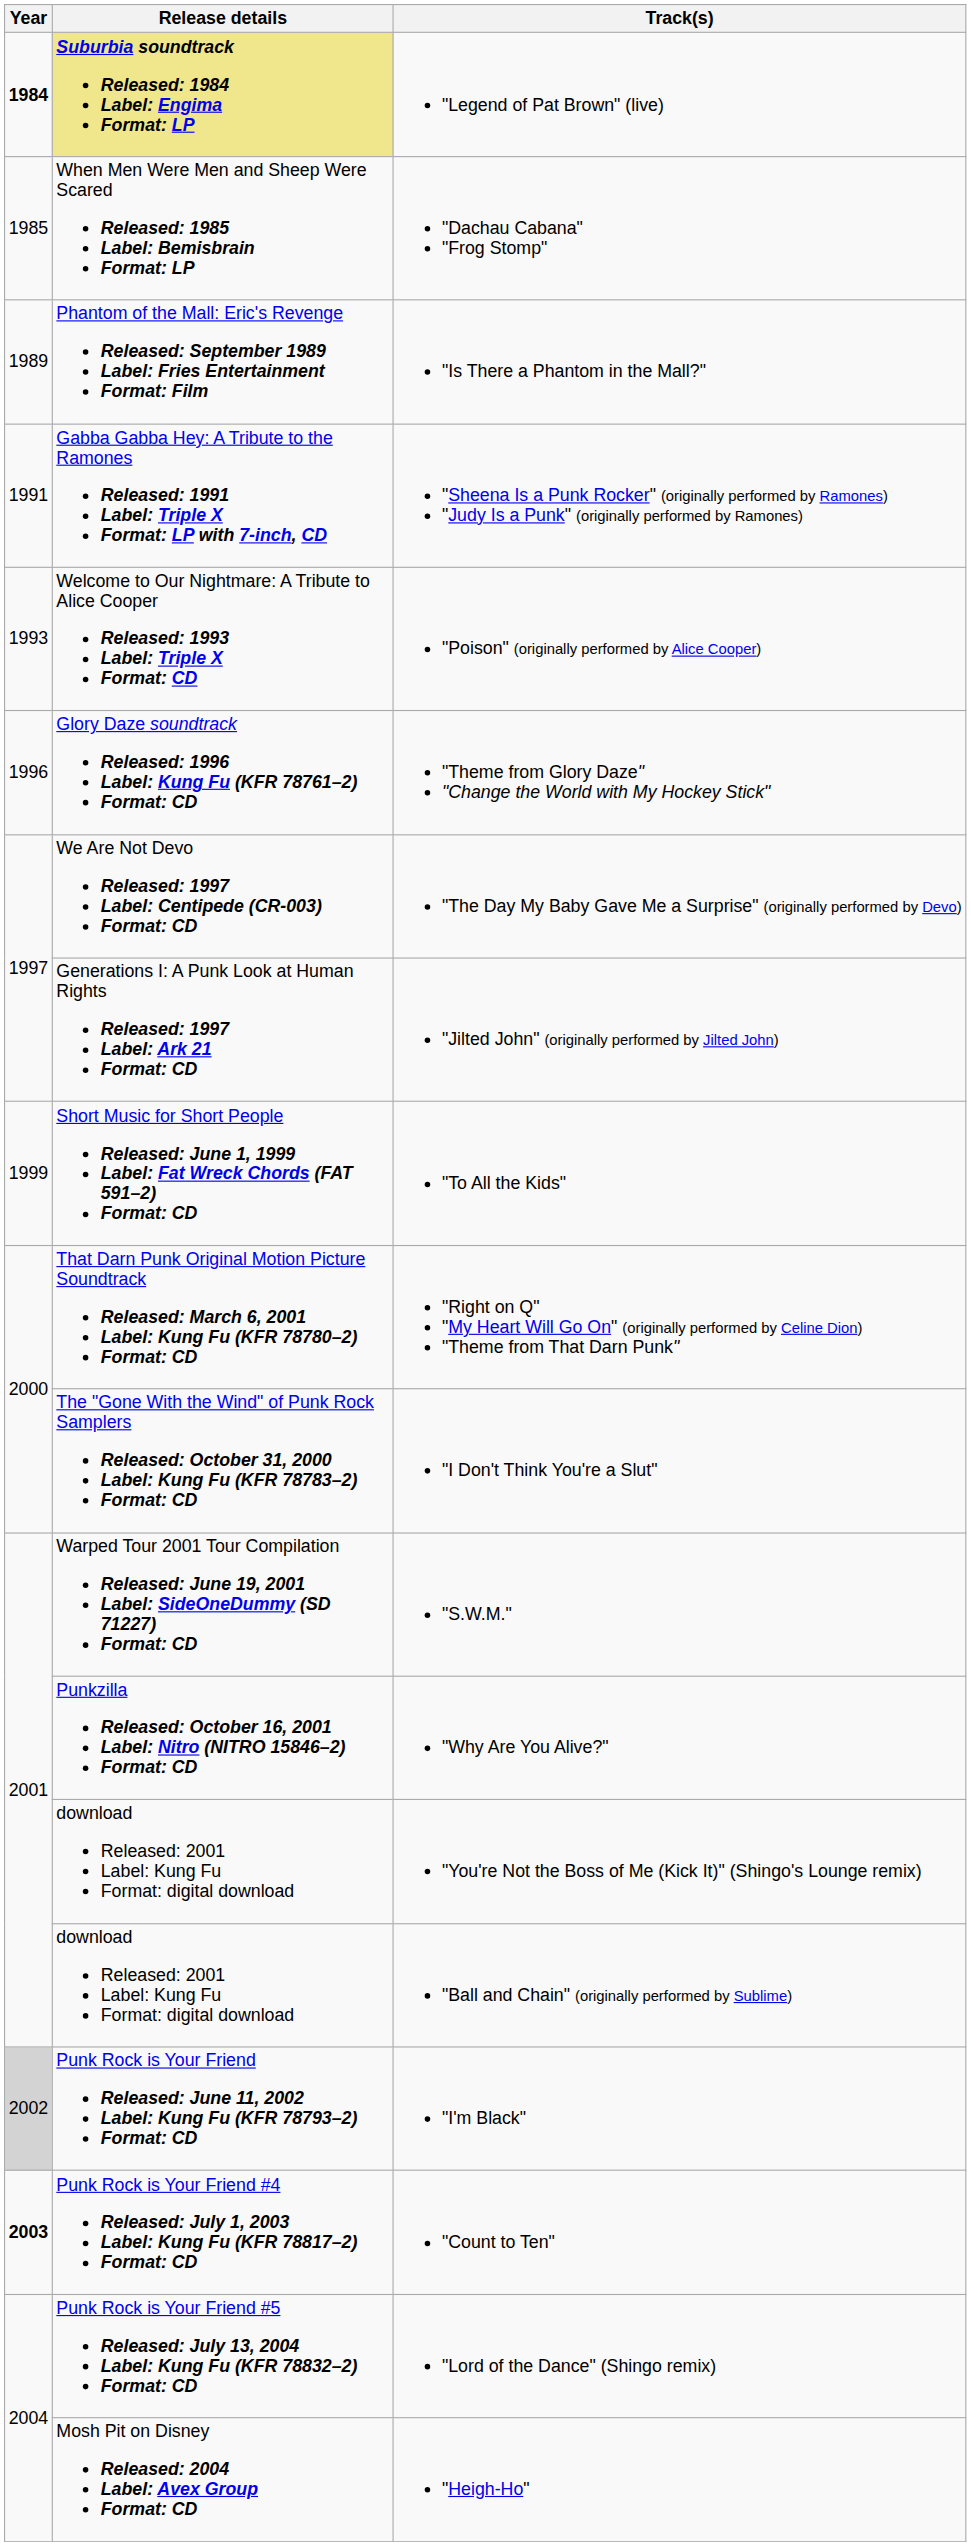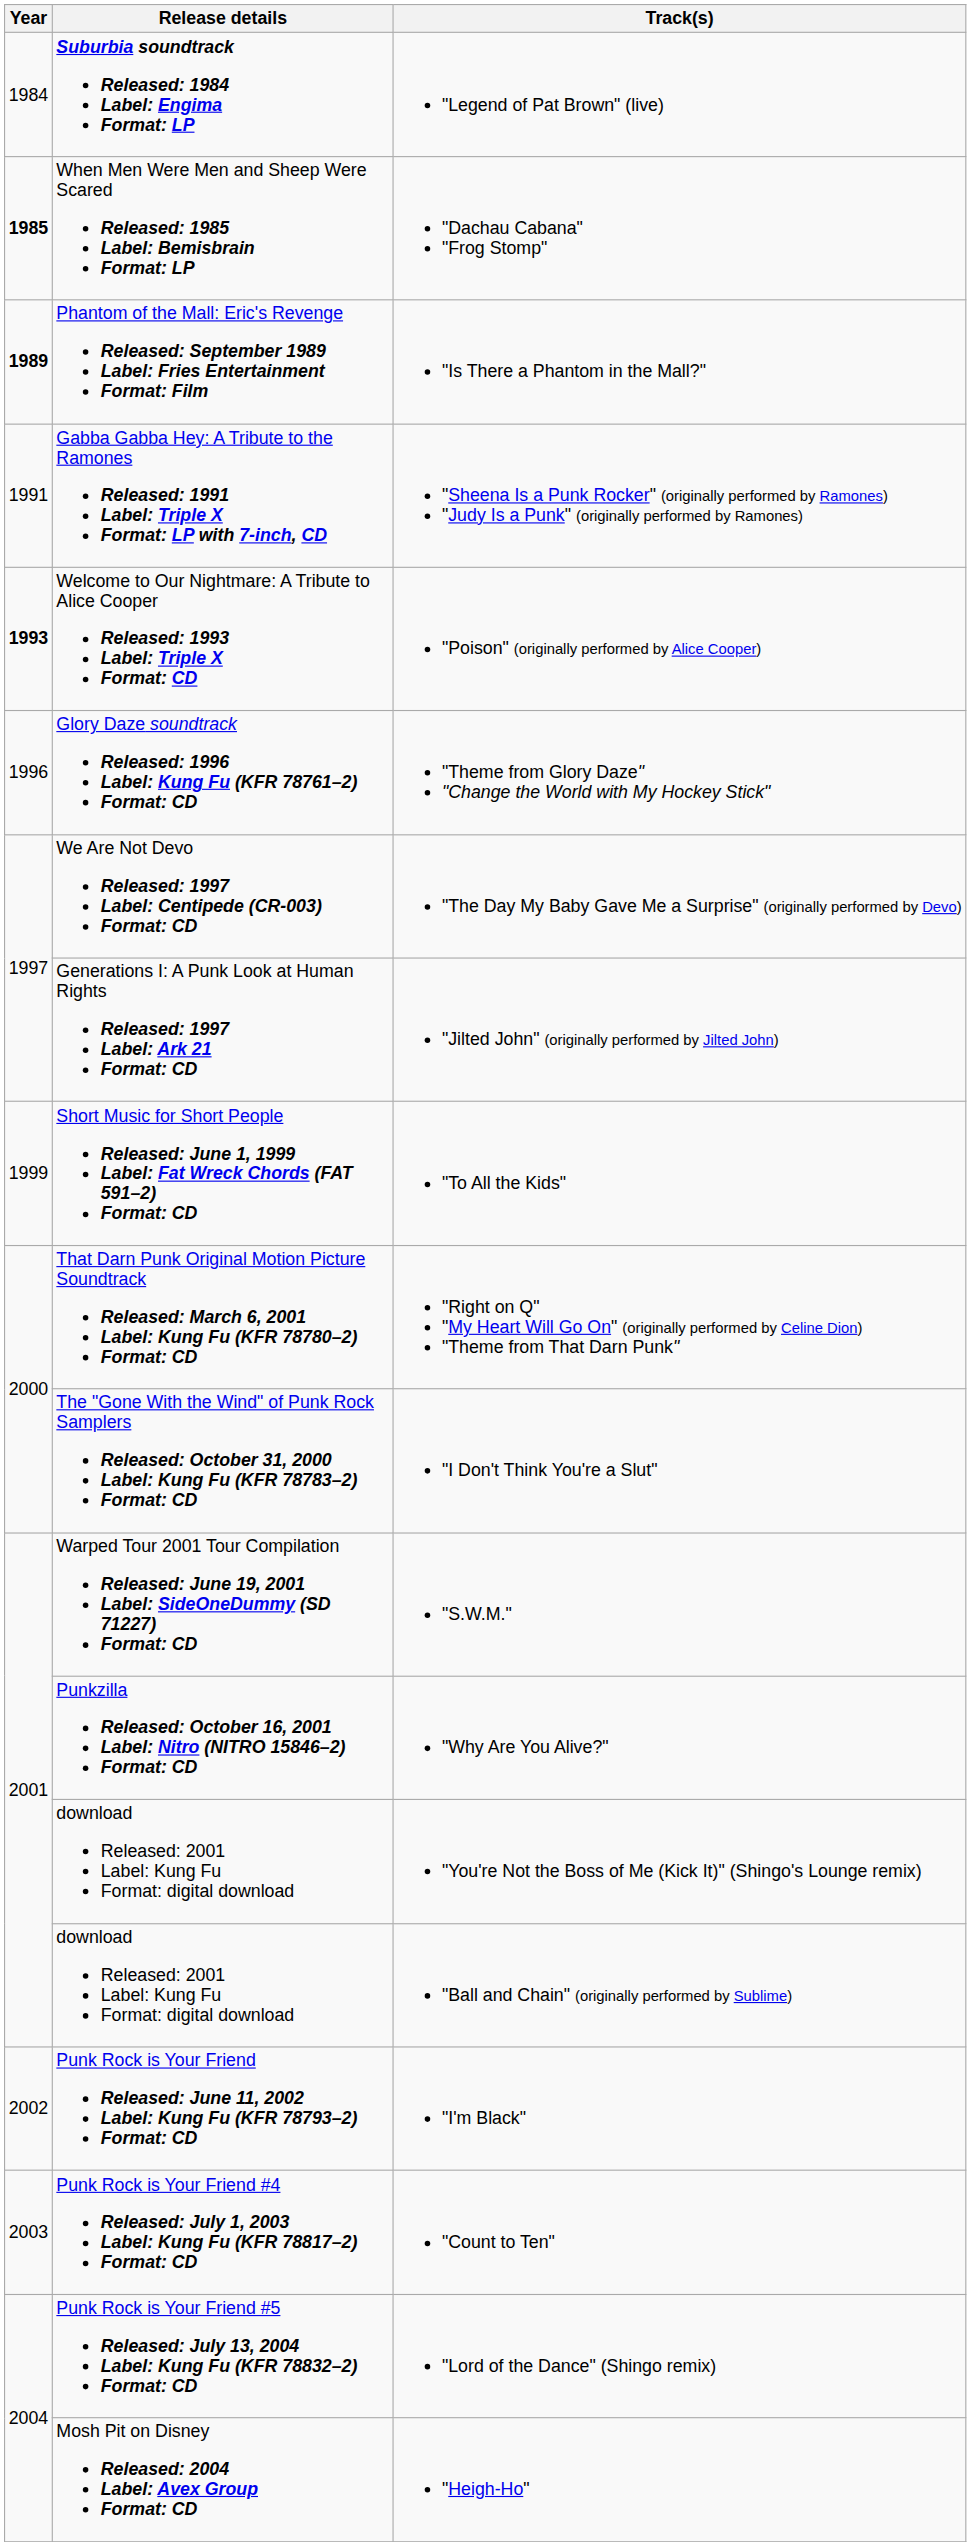"Legend of Pat Brown" (live) | Year: bold -> normal
"Legend of Pat Brown" (live) | Release details: khaki background -> no background
"Dachau Cabana" "Frog Stomp" | Year: normal -> bold
"Is There a Phantom in the Mall?" | Year: normal -> bold
"Poison" (originally performed by Alice Cooper) | Year: normal -> bold
"I'm Black" | Year: lightgrey background -> no background
"Count to Ten" | Year: bold -> normal
